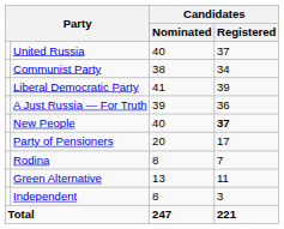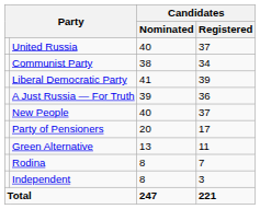New People | Candidates / Registered: bold -> normal
rows swapped: Green Alternative <-> Rodina
